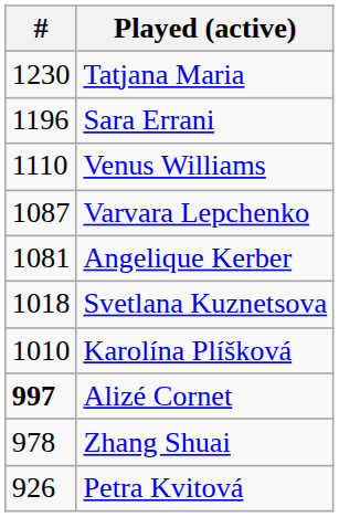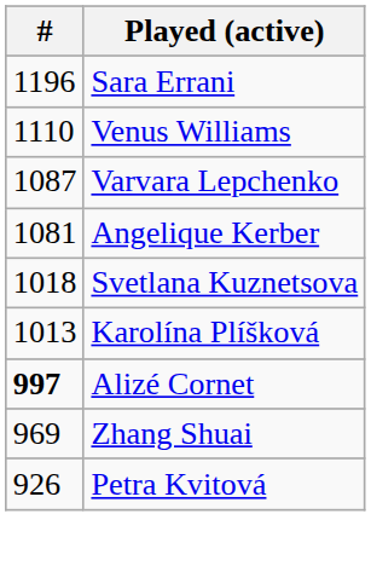- row: 1230 | Tatjana Maria
Karolína Plíšková | #: 1010 -> 1013
Zhang Shuai | #: 978 -> 969
